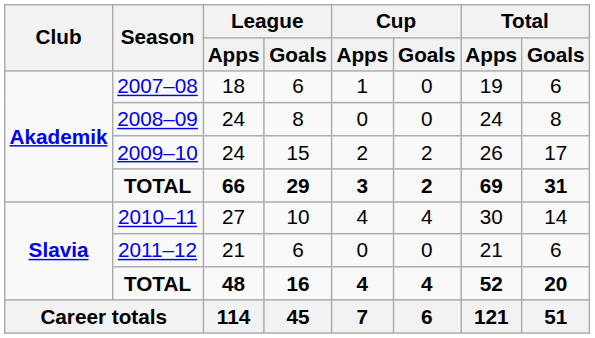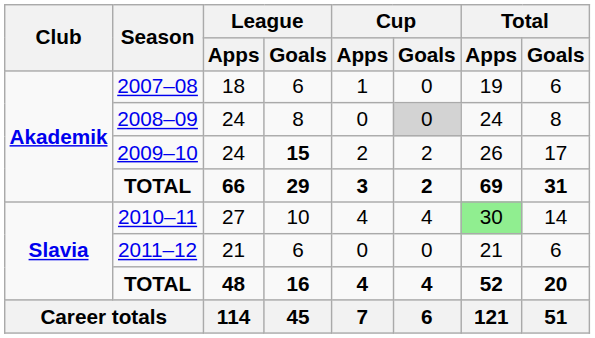2008–09 | Cup / Goals: no background -> lightgrey background
2009–10 | League / Goals: normal -> bold
2010–11 | Total / Apps: no background -> lightgreen background
